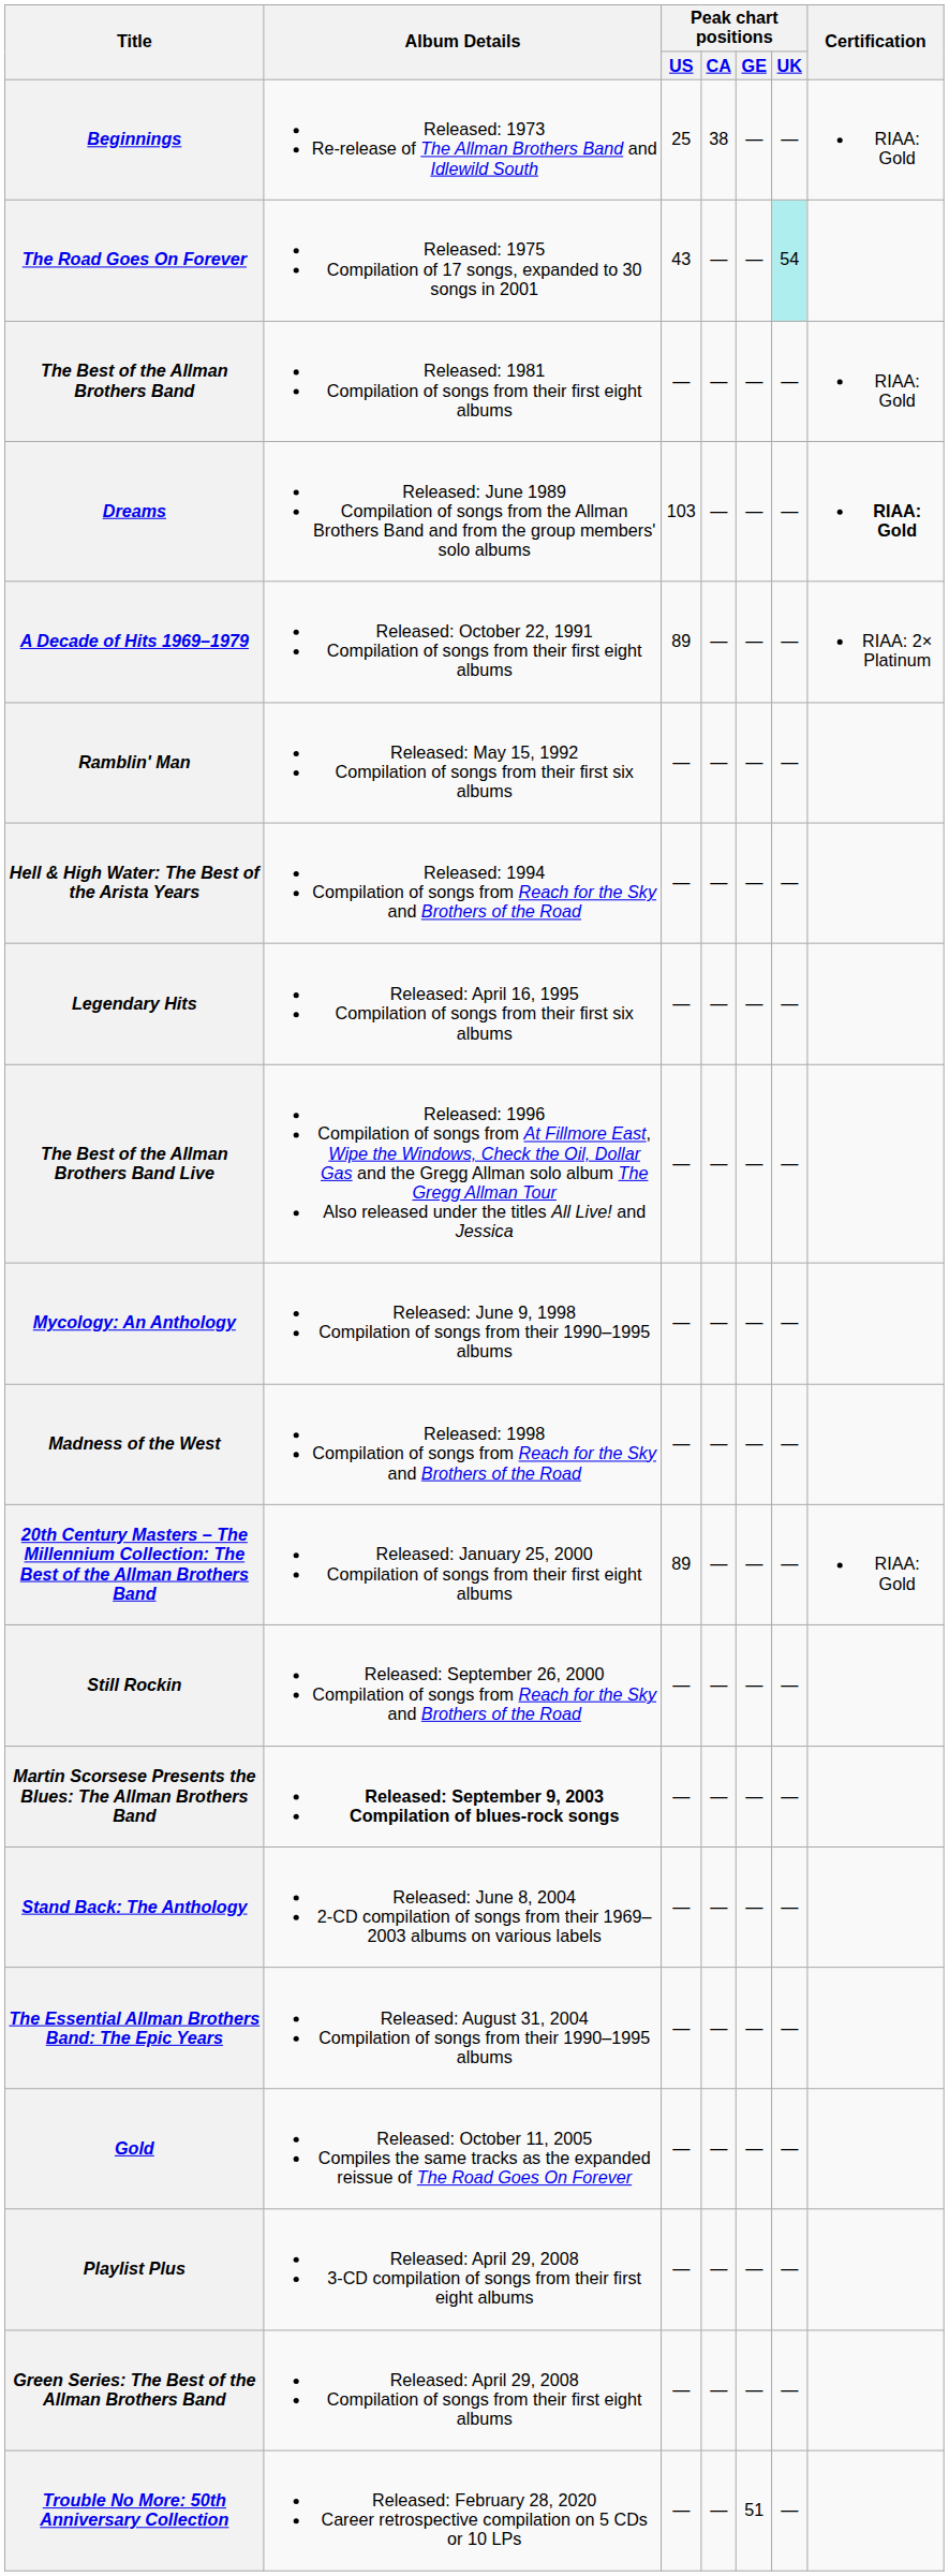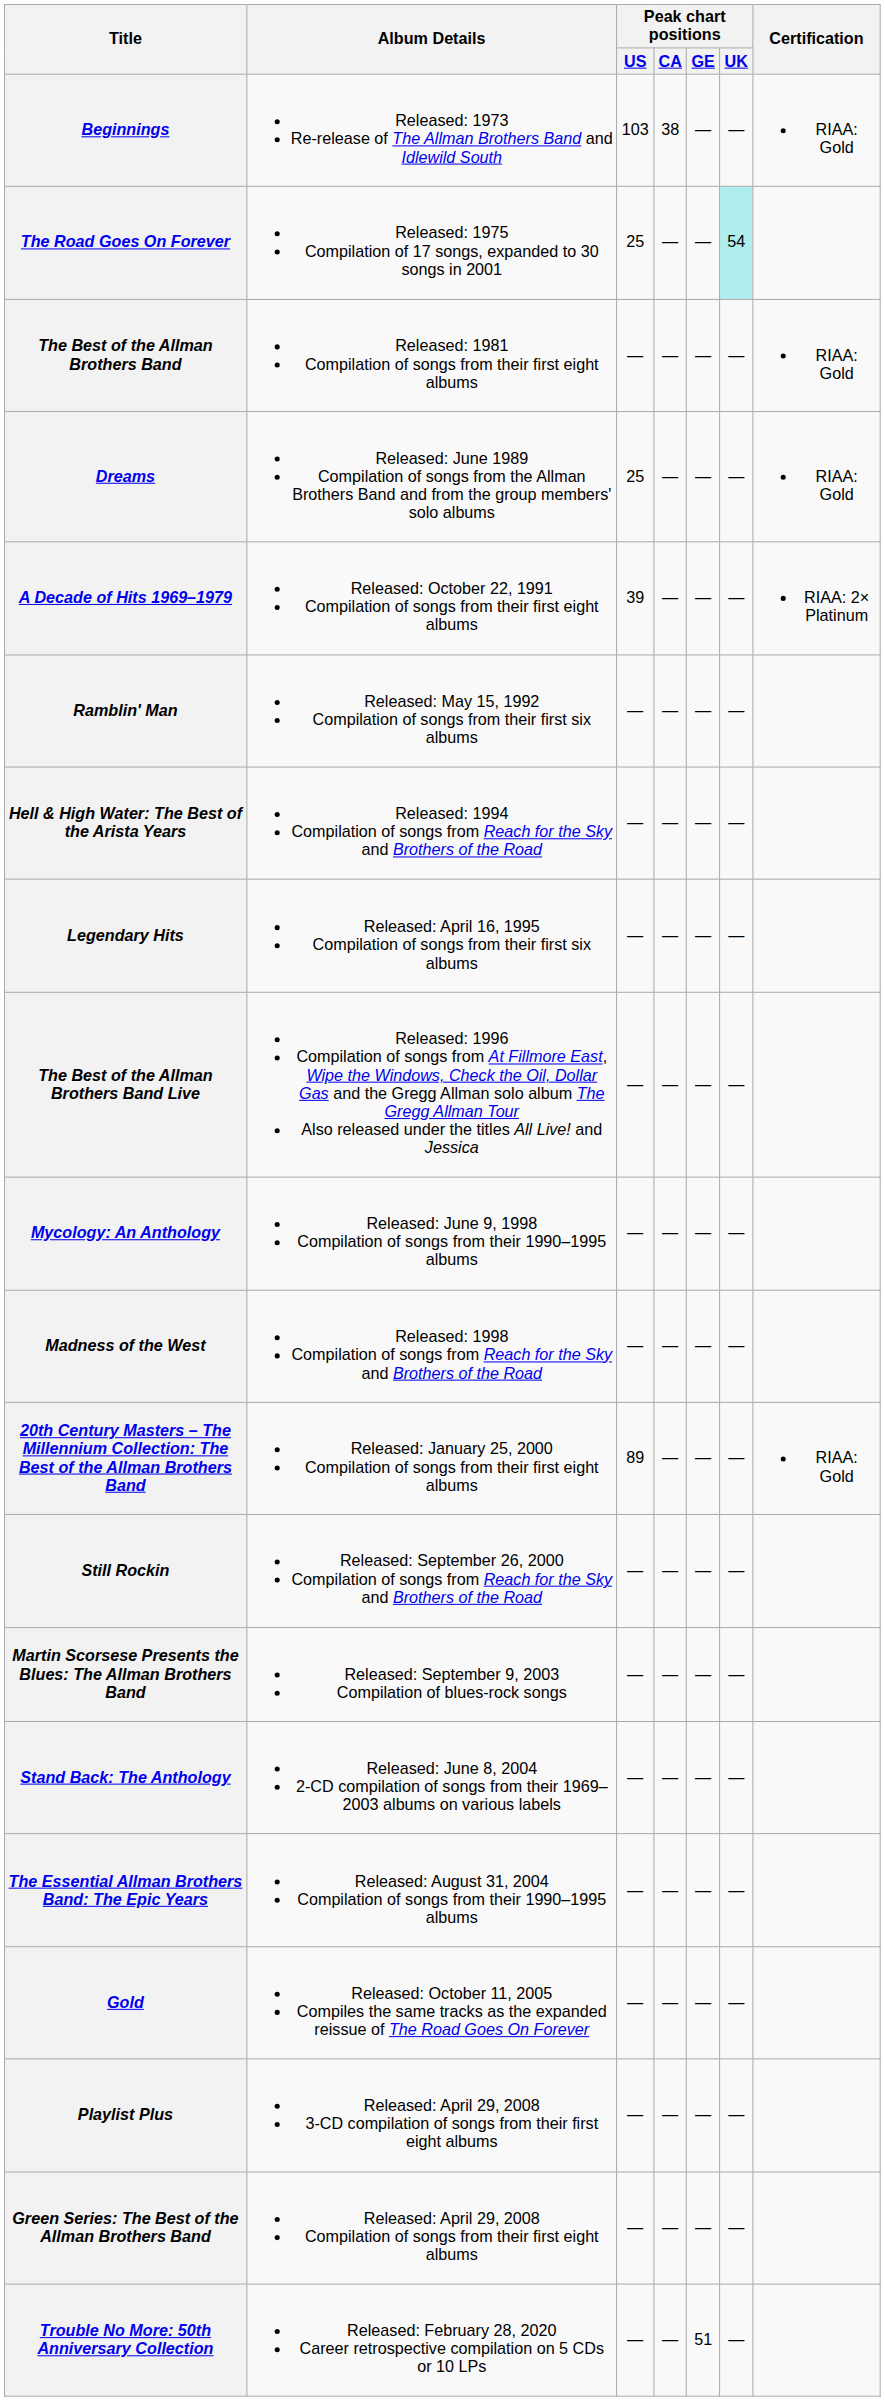Beginnings | Peak chart positions / US: 25 -> 103
The Road Goes On Forever | Peak chart positions / US: 43 -> 25
Dreams | Peak chart positions / US: 103 -> 25
Dreams | Certification: bold -> normal
A Decade of Hits 1969–1979 | Peak chart positions / US: 89 -> 39
Martin Scorsese Presents the Blues: The Allman Brothers Band | Album Details: bold -> normal
